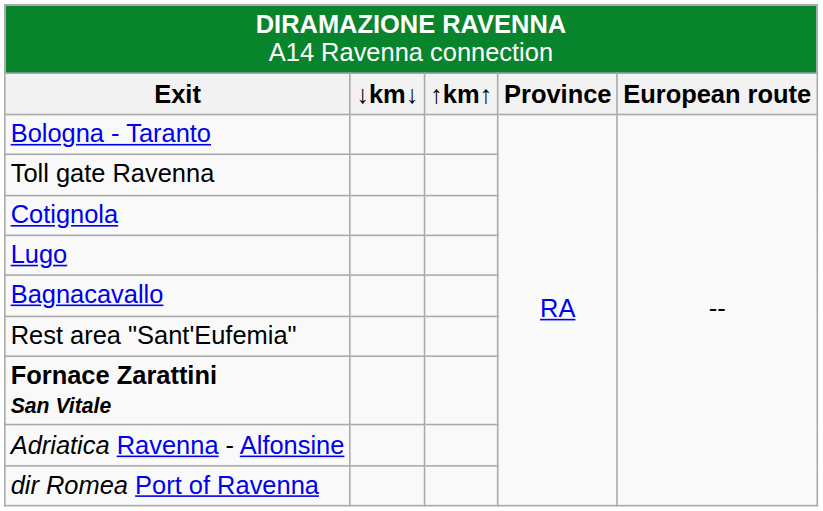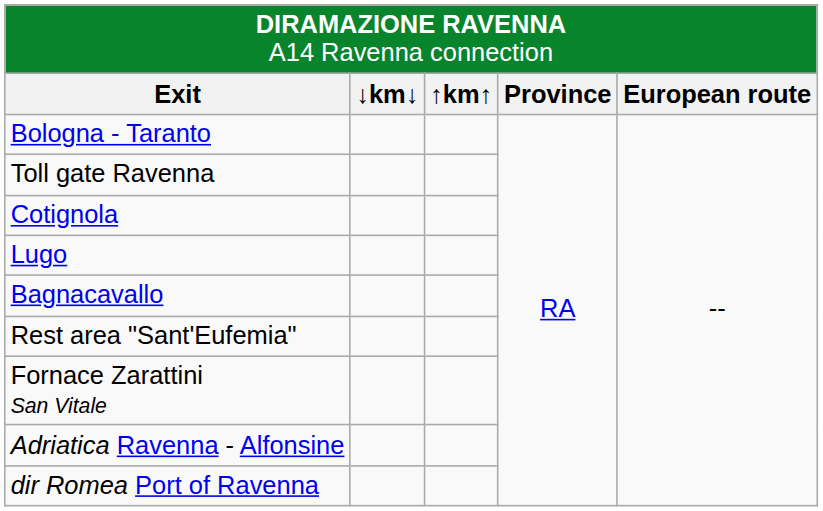Fornace Zarattini San Vitale | column 1: bold -> normal
